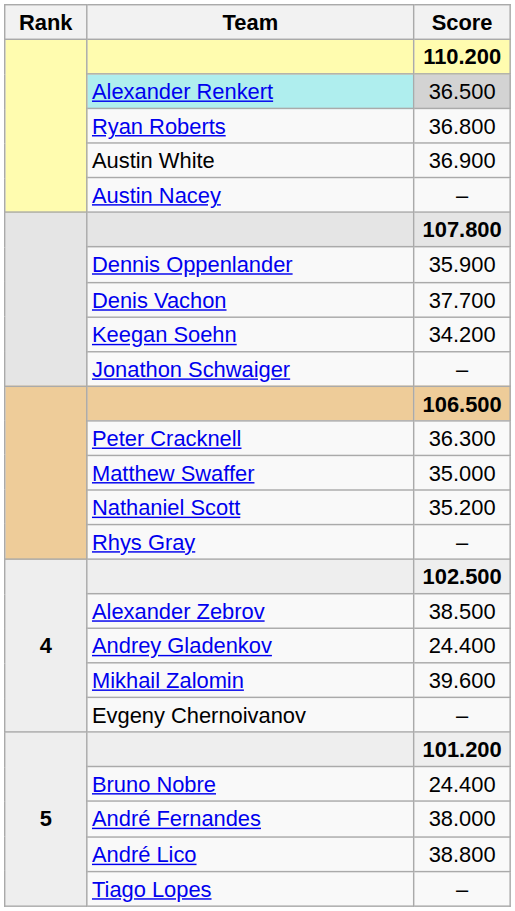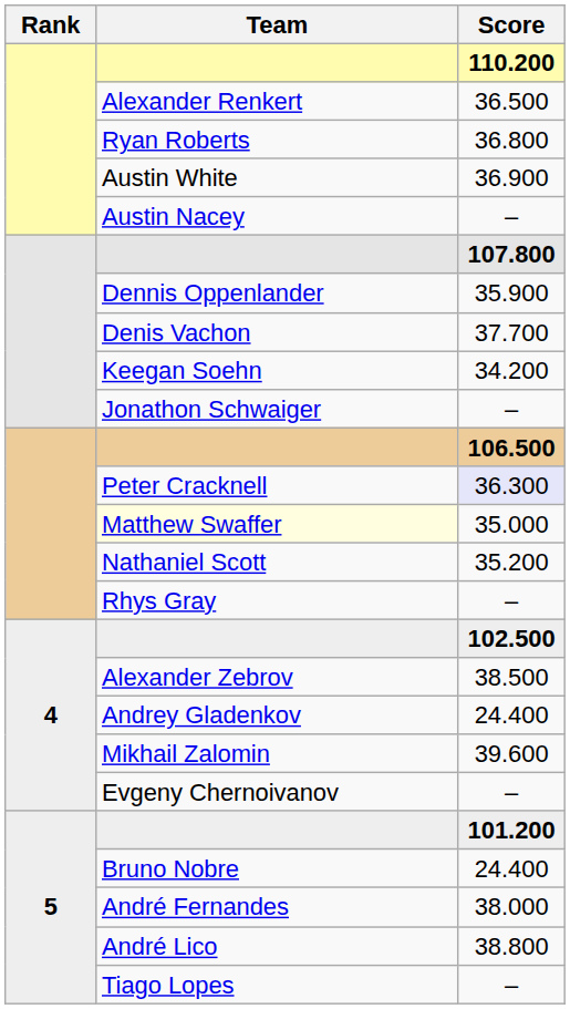Alexander Renkert | Team: paleturquoise background -> no background
Alexander Renkert | Score: lightgrey background -> no background
Peter Cracknell | Score: no background -> lavender background
Matthew Swaffer | Team: no background -> lightyellow background
